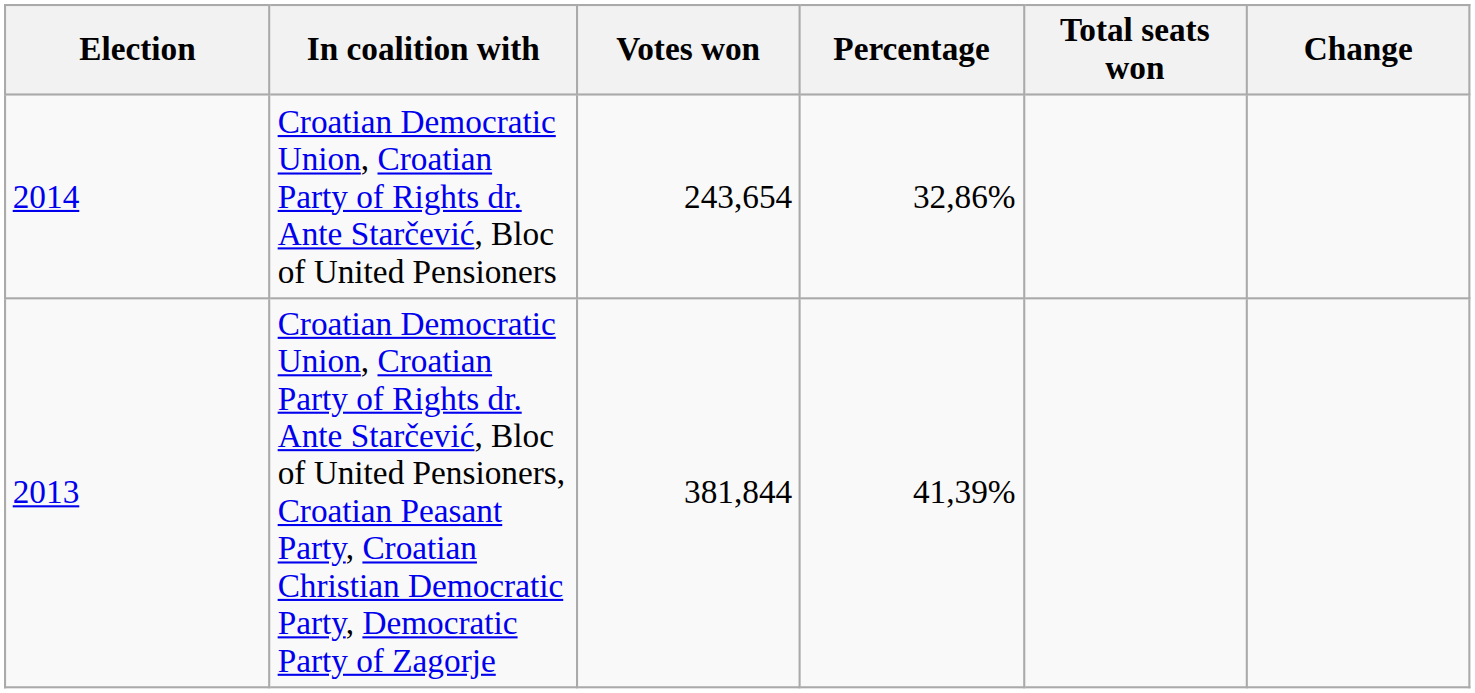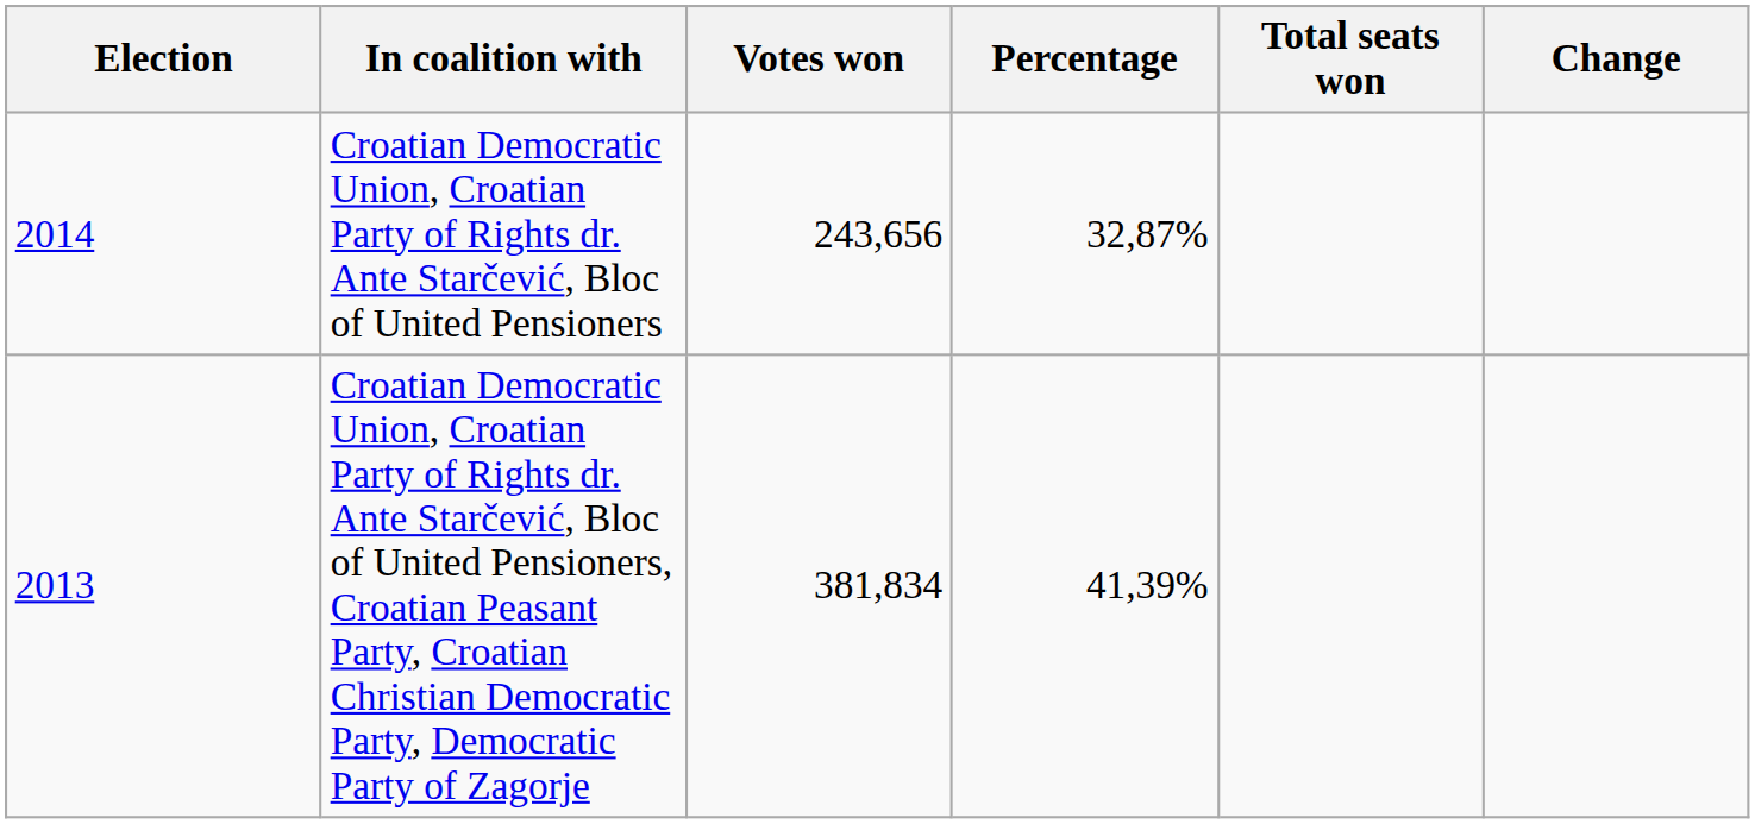row 2 | Votes won: 243,654 -> 243,656
row 2 | Percentage: 32,86% -> 32,87%
row 3 | Votes won: 381,844 -> 381,834
